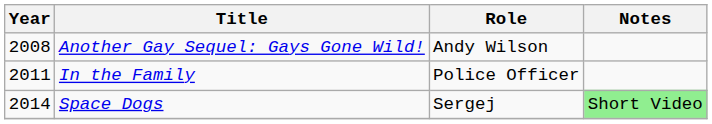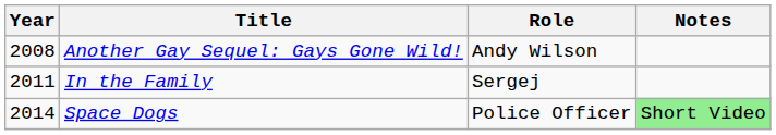In the Family | Role: Police Officer -> Sergej
Space Dogs | Role: Sergej -> Police Officer
